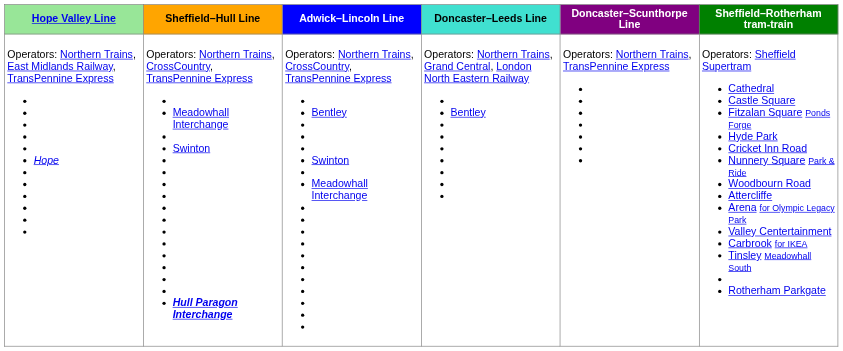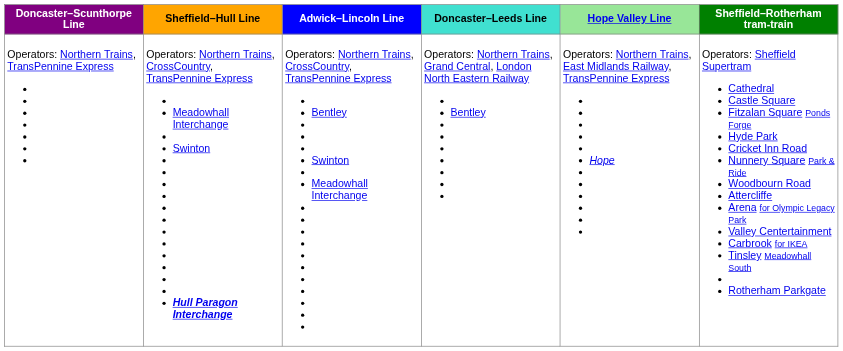columns swapped: Hope Valley Line <-> Doncaster–Scunthorpe Line
